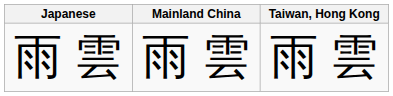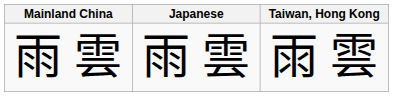columns swapped: Japanese <-> Mainland China
